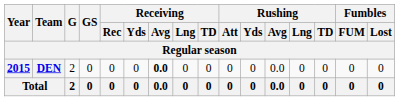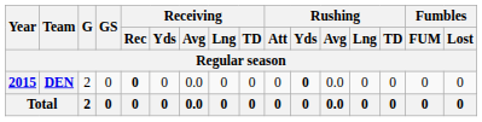DEN | Receiving / Rec: normal -> bold
DEN | Receiving / Avg: bold -> normal
DEN | Rushing / Yds: normal -> bold
